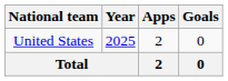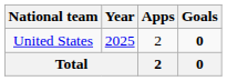United States | Goals: normal -> bold
